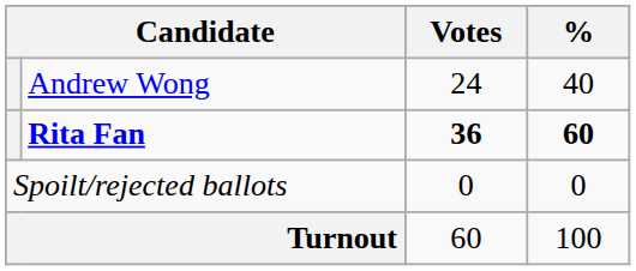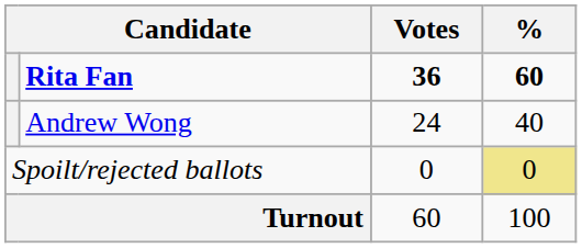rows swapped: Rita Fan <-> Andrew Wong
Spoilt/rejected ballots | %: no background -> khaki background
